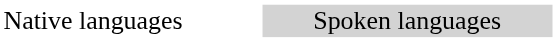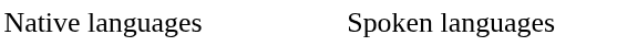Native languages | column 2: lightgrey background -> no background
